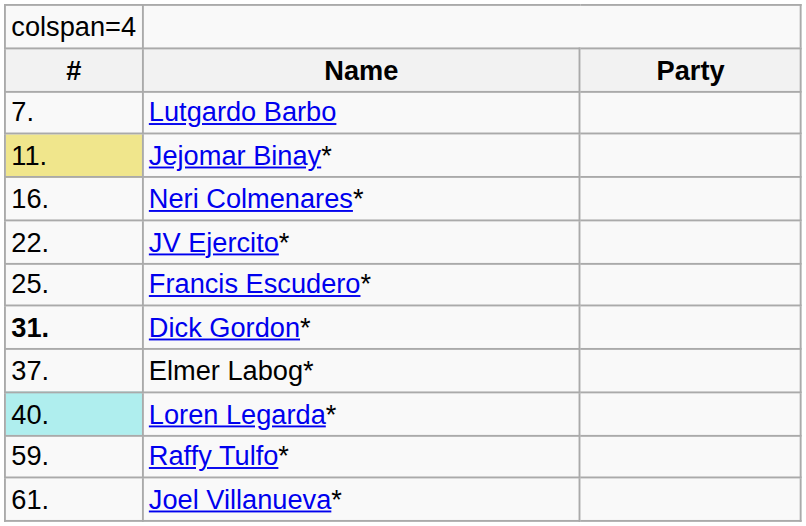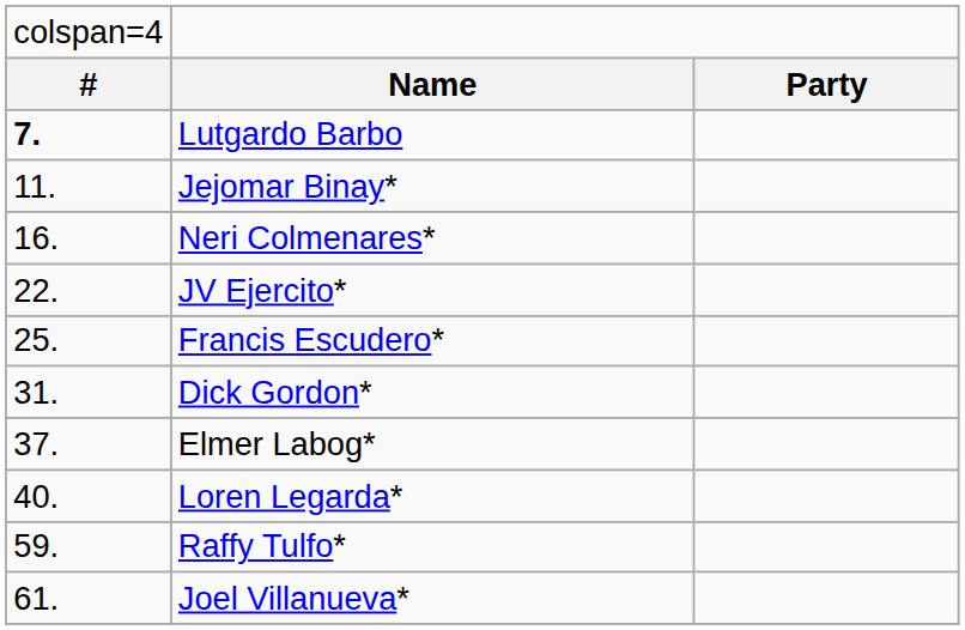Lutgardo Barbo | column 1: normal -> bold
Jejomar Binay* | column 1: khaki background -> no background
Dick Gordon* | column 1: bold -> normal
Loren Legarda* | column 1: paleturquoise background -> no background
